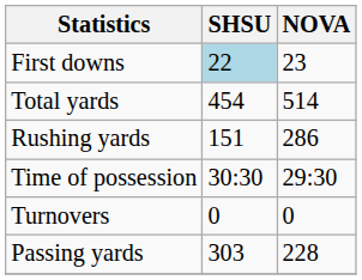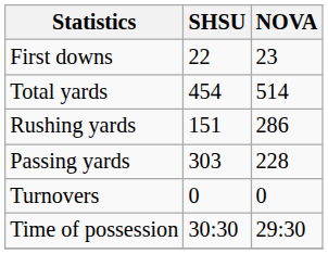First downs | SHSU: lightblue background -> no background
rows swapped: Passing yards <-> Time of possession
